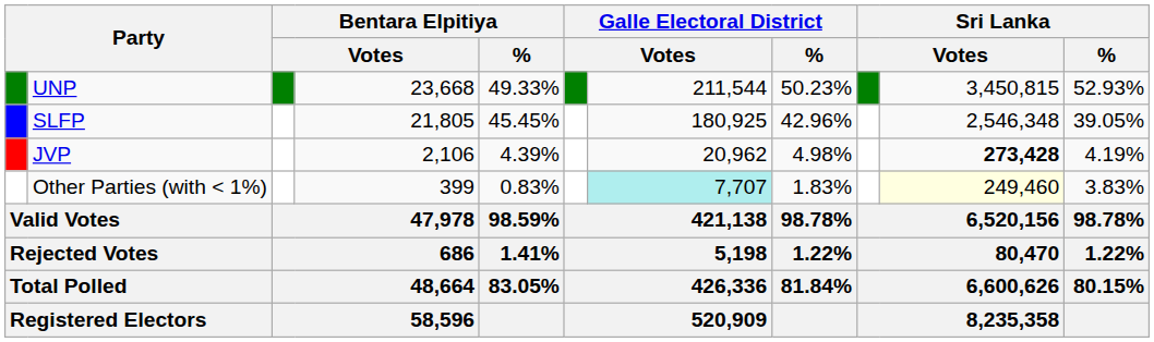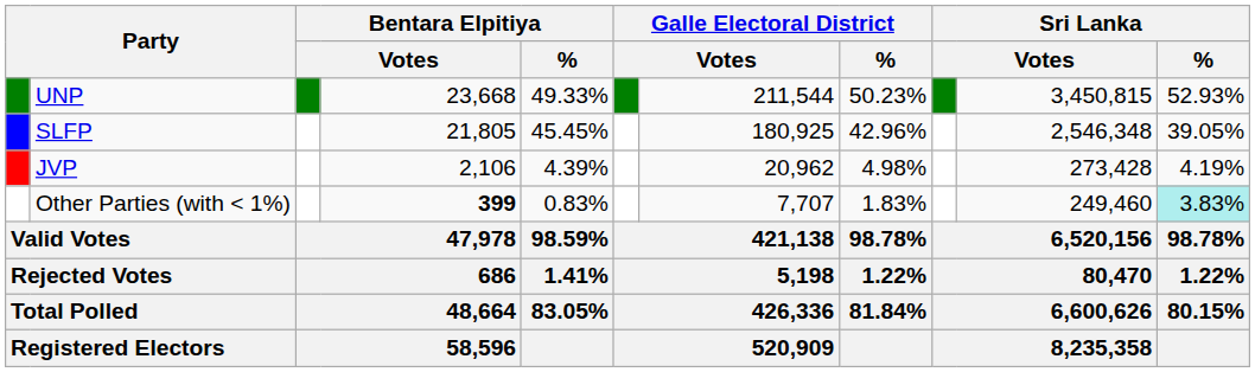JVP | column 10: bold -> normal
Other Parties (with < 1%) | column 4: normal -> bold
Other Parties (with < 1%) | column 7: paleturquoise background -> no background
Other Parties (with < 1%) | column 10: lightyellow background -> no background
Other Parties (with < 1%) | Sri Lanka / %: no background -> paleturquoise background
